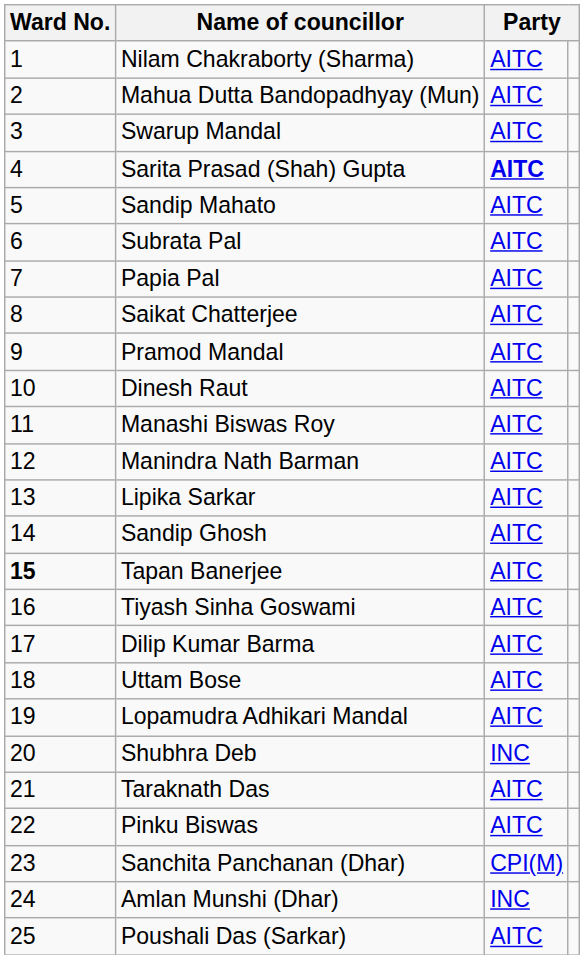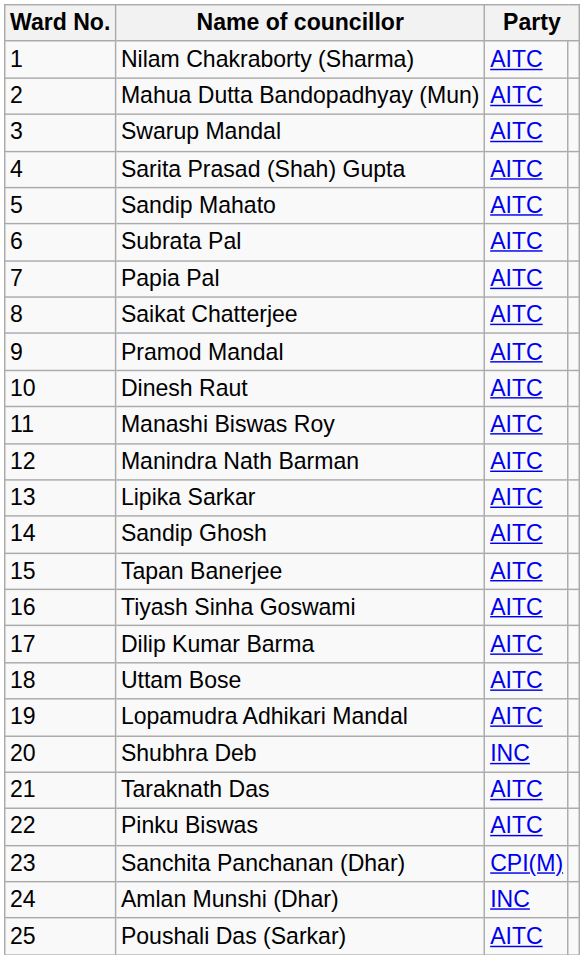Sarita Prasad (Shah) Gupta | column 3: bold -> normal
Tapan Banerjee | Ward No.: bold -> normal
